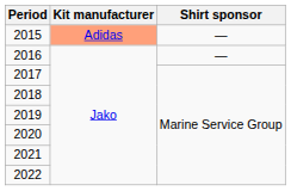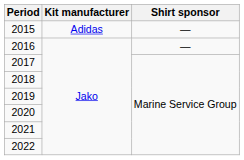2015 | Kit manufacturer: lightsalmon background -> no background
